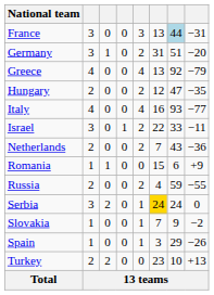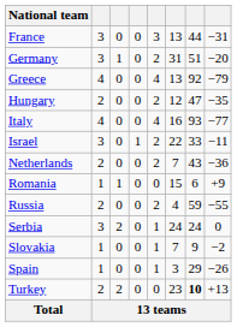France | column 7: lightblue background -> no background
Serbia | column 6: gold background -> no background
Turkey | column 7: normal -> bold
